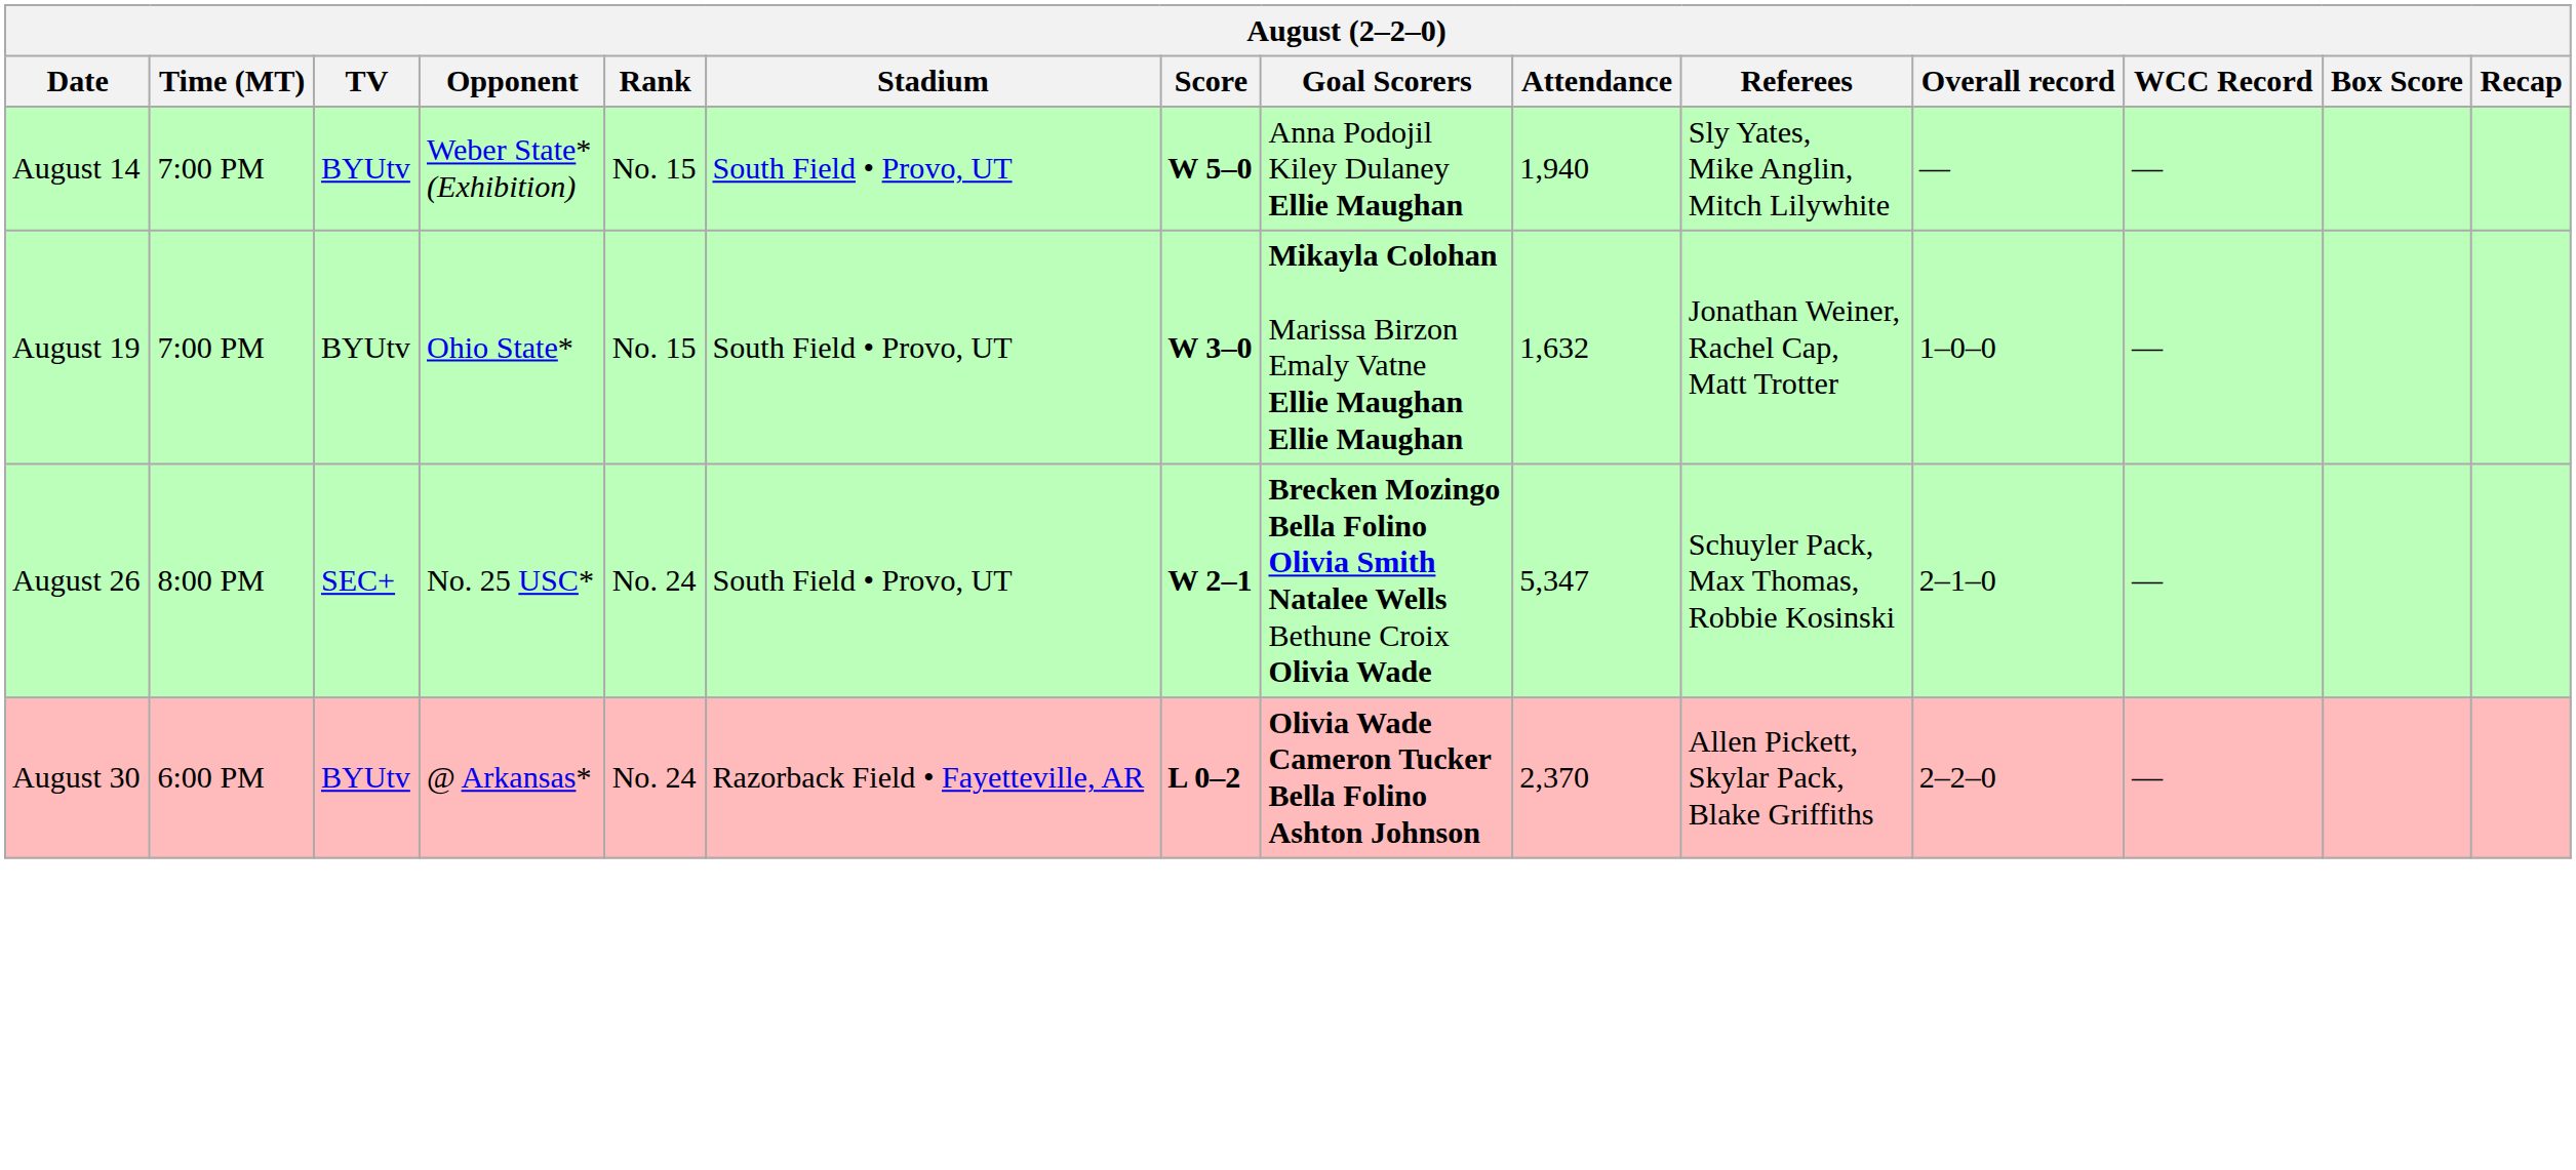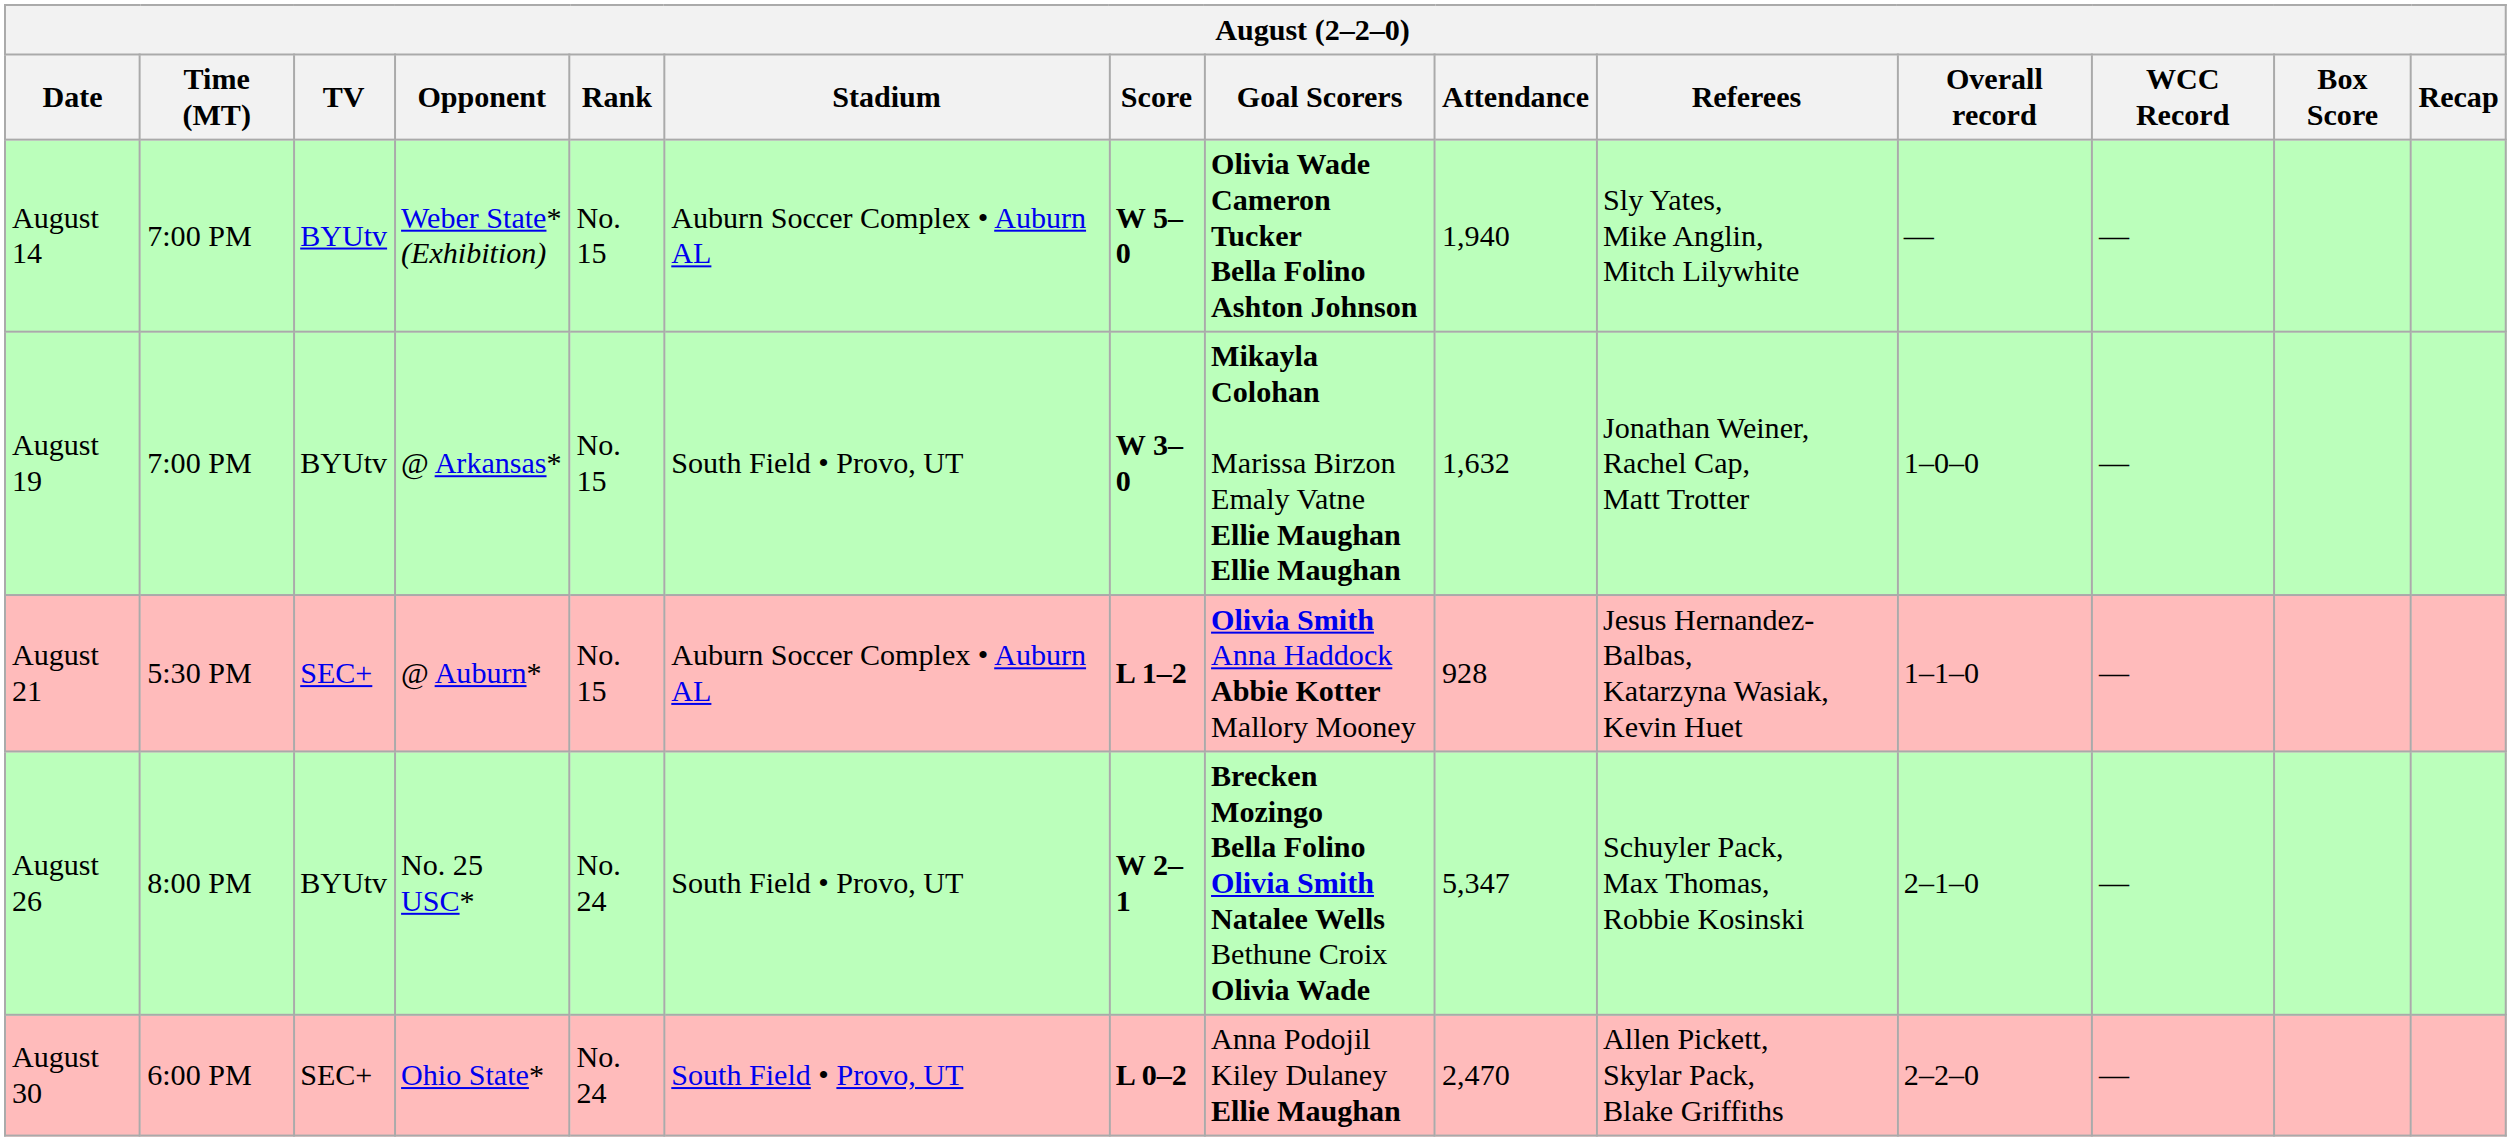August 14 | Stadium: South Field • Provo, UT -> Auburn Soccer Complex • Auburn AL
August 14 | Goal Scorers: Anna Podojil Kiley Dulaney Ellie Maughan -> Olivia Wade Cameron Tucker Bella Folino Ashton Johnson
August 19 | Opponent: Ohio State* -> @ Arkansas*
+ row: August 21 | 5:30 PM | SEC+ | @ Auburn* | No. 15 | Auburn Soccer Complex • Auburn AL | L 1–2 | Olivia Smith Anna Haddock Abbie Kotter Mallory Mooney | 928 | Jesus Hernandez-Balbas, Katarzyna Wasiak, Kevin Huet | 1–1–0 | —
August 26 | TV: SEC+ -> BYUtv
August 30 | TV: BYUtv -> SEC+
August 30 | Opponent: @ Arkansas* -> Ohio State*
August 30 | Stadium: Razorback Field • Fayetteville, AR -> South Field • Provo, UT
August 30 | Goal Scorers: Olivia Wade Cameron Tucker Bella Folino Ashton Johnson -> Anna Podojil Kiley Dulaney Ellie Maughan
August 30 | Attendance: 2,370 -> 2,470
